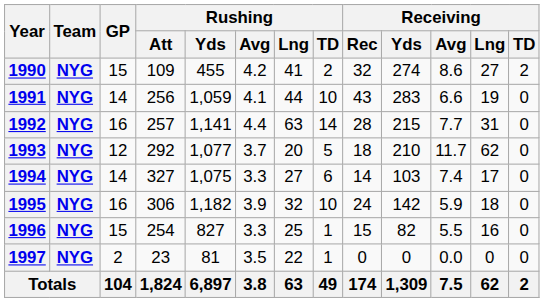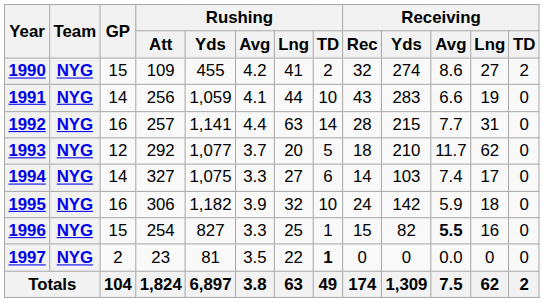1996 | Receiving / Avg: normal -> bold
1997 | Rushing / TD: normal -> bold
